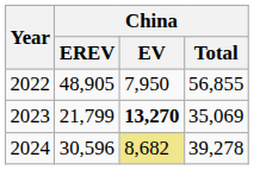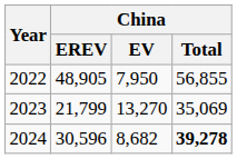2023 | China / EV: bold -> normal
2024 | China / EV: khaki background -> no background
2024 | China / Total: normal -> bold
